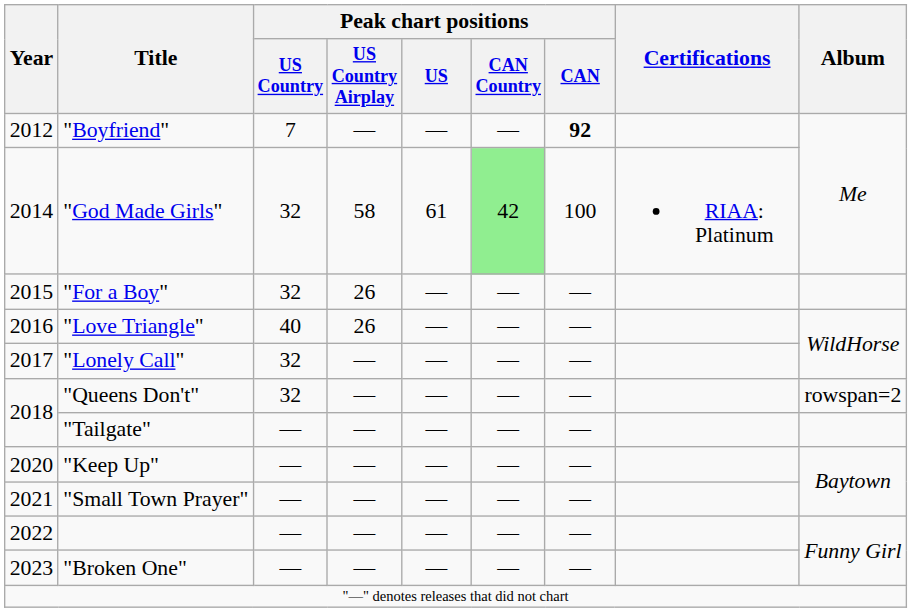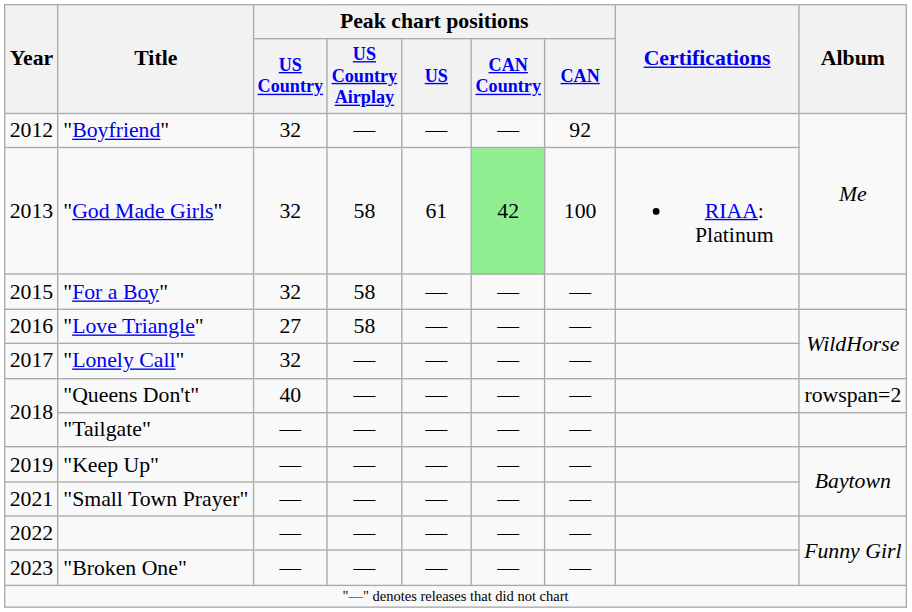"Boyfriend" | Peak chart positions / US Country: 7 -> 32
"Boyfriend" | Peak chart positions / CAN: bold -> normal
"God Made Girls" | Year: 2014 -> 2013
"For a Boy" | Peak chart positions / US Country Airplay: 26 -> 58
"Love Triangle" | Peak chart positions / US Country: 40 -> 27
"Love Triangle" | Peak chart positions / US Country Airplay: 26 -> 58
"Queens Don't" | Peak chart positions / US Country: 32 -> 40
"Keep Up" | Year: 2020 -> 2019
